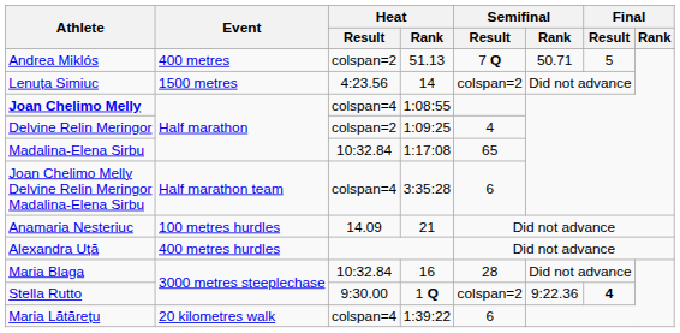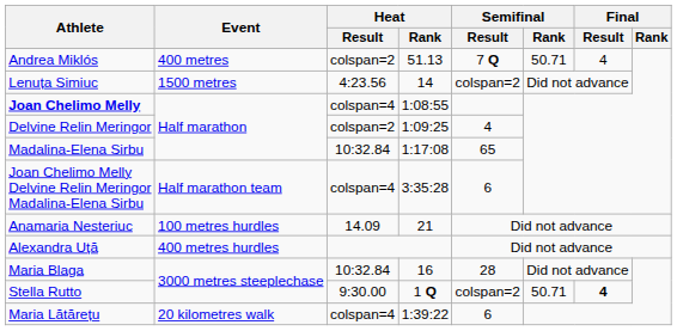Andrea Miklós | Final / Result: 5 -> 4
Stella Rutto | Semifinal / Rank: 9:22.36 -> 50.71
